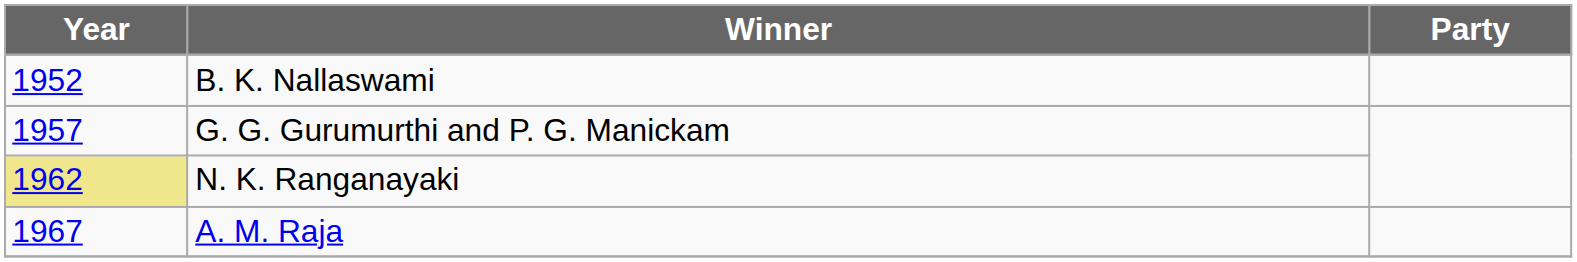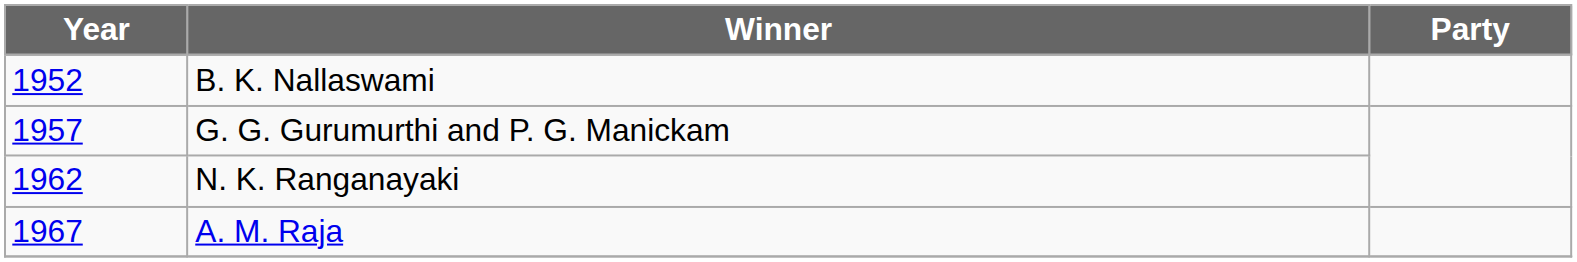N. K. Ranganayaki | Year: khaki background -> no background
